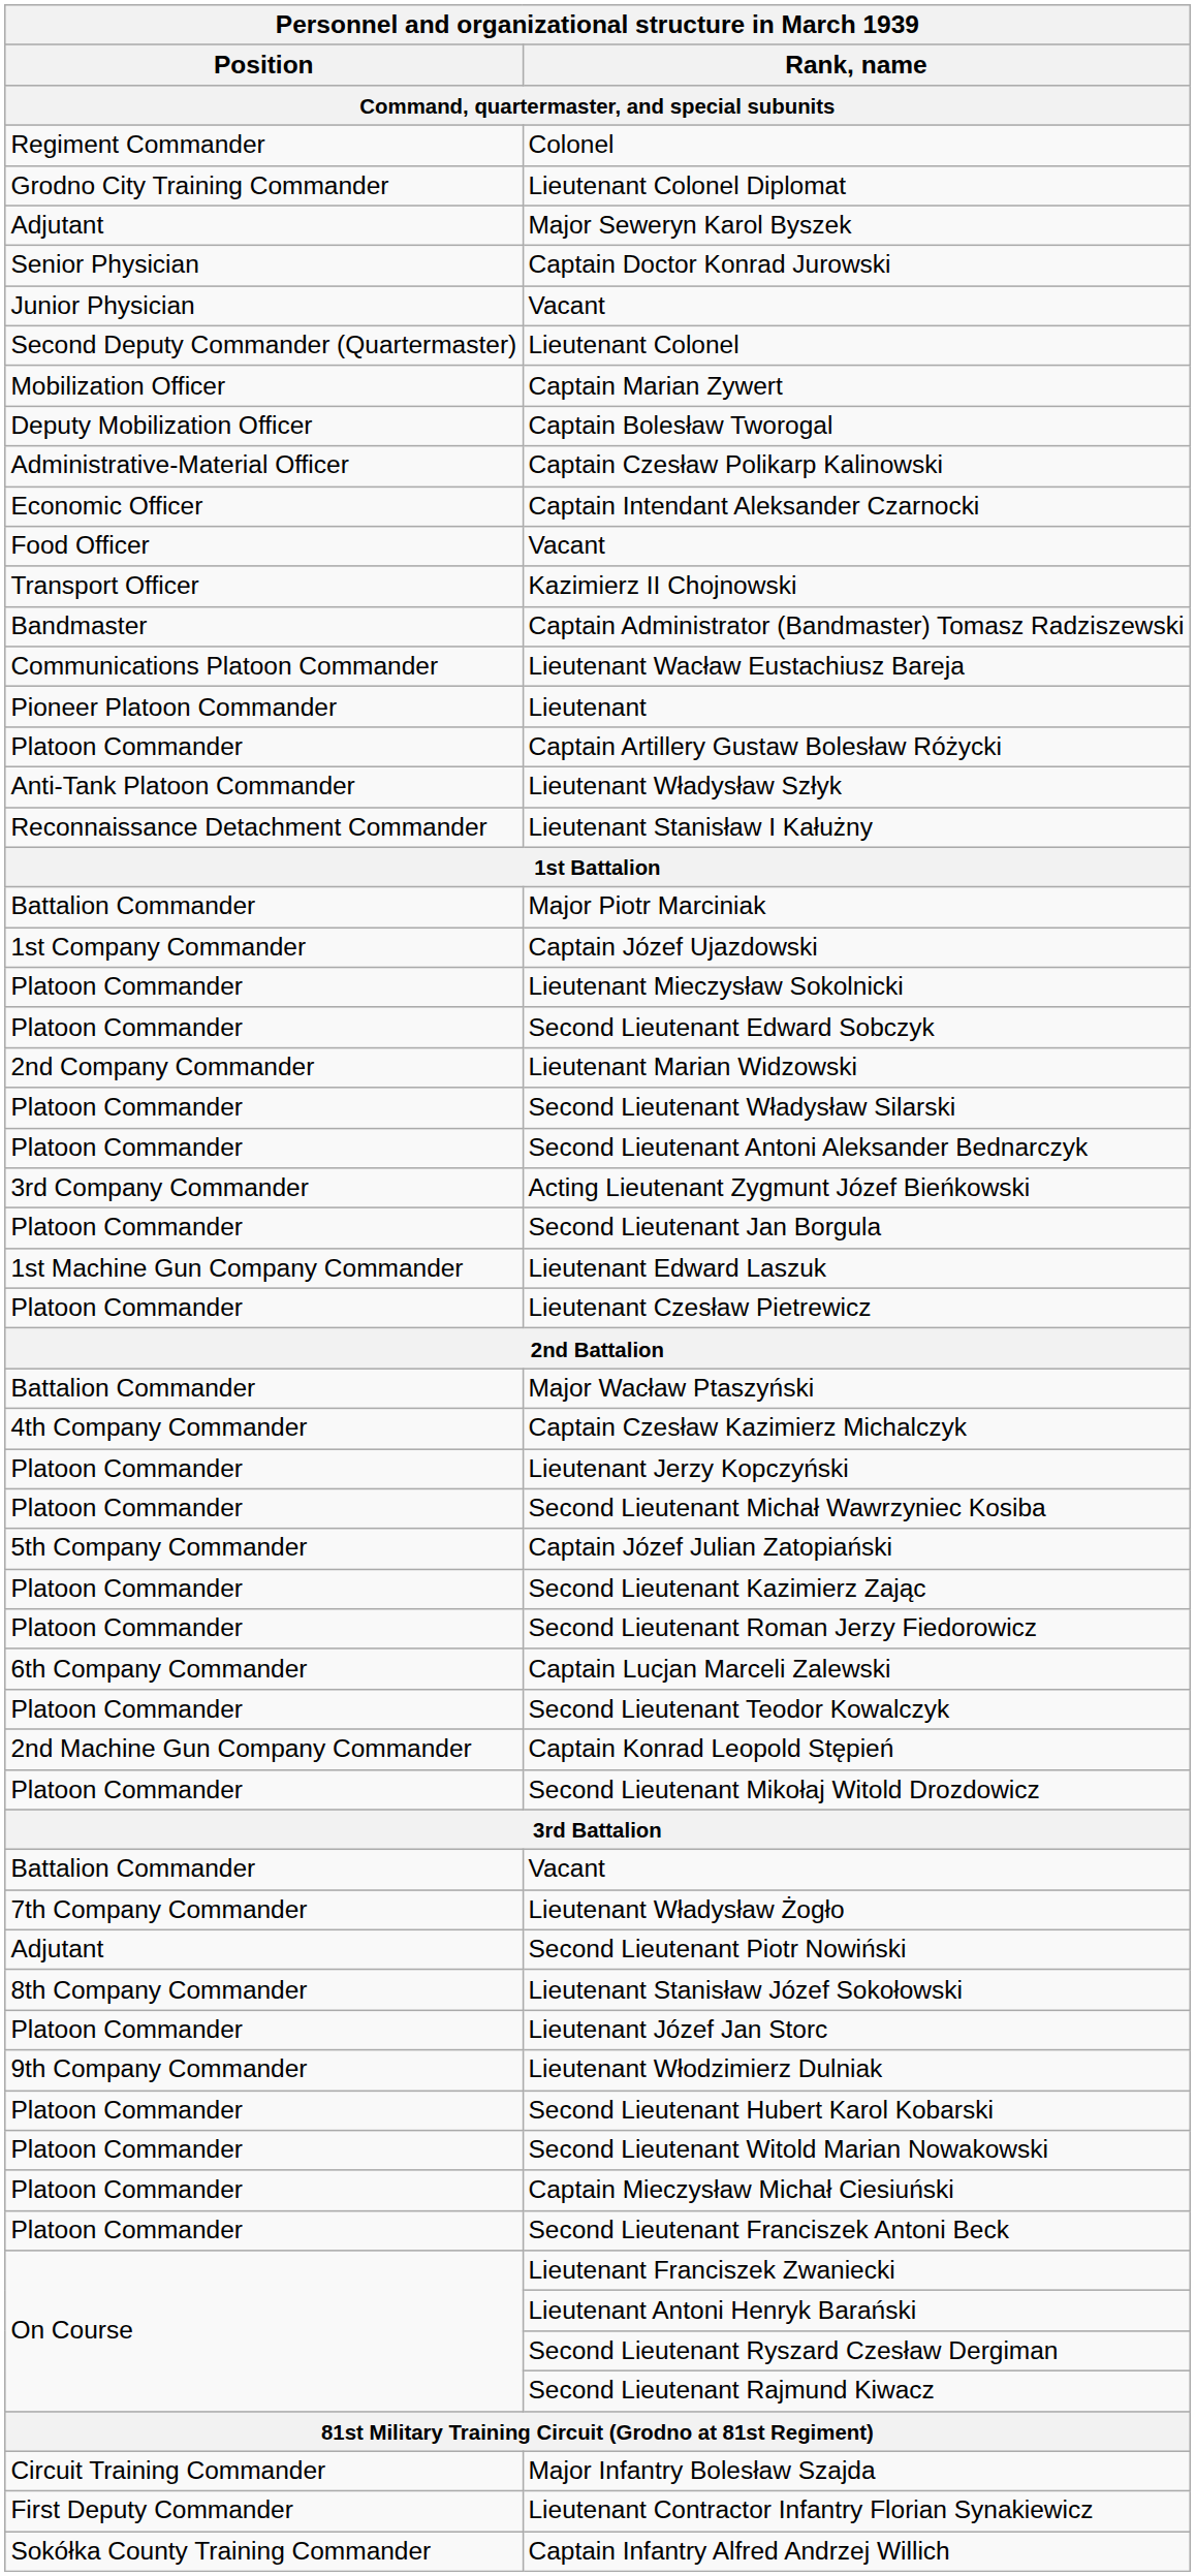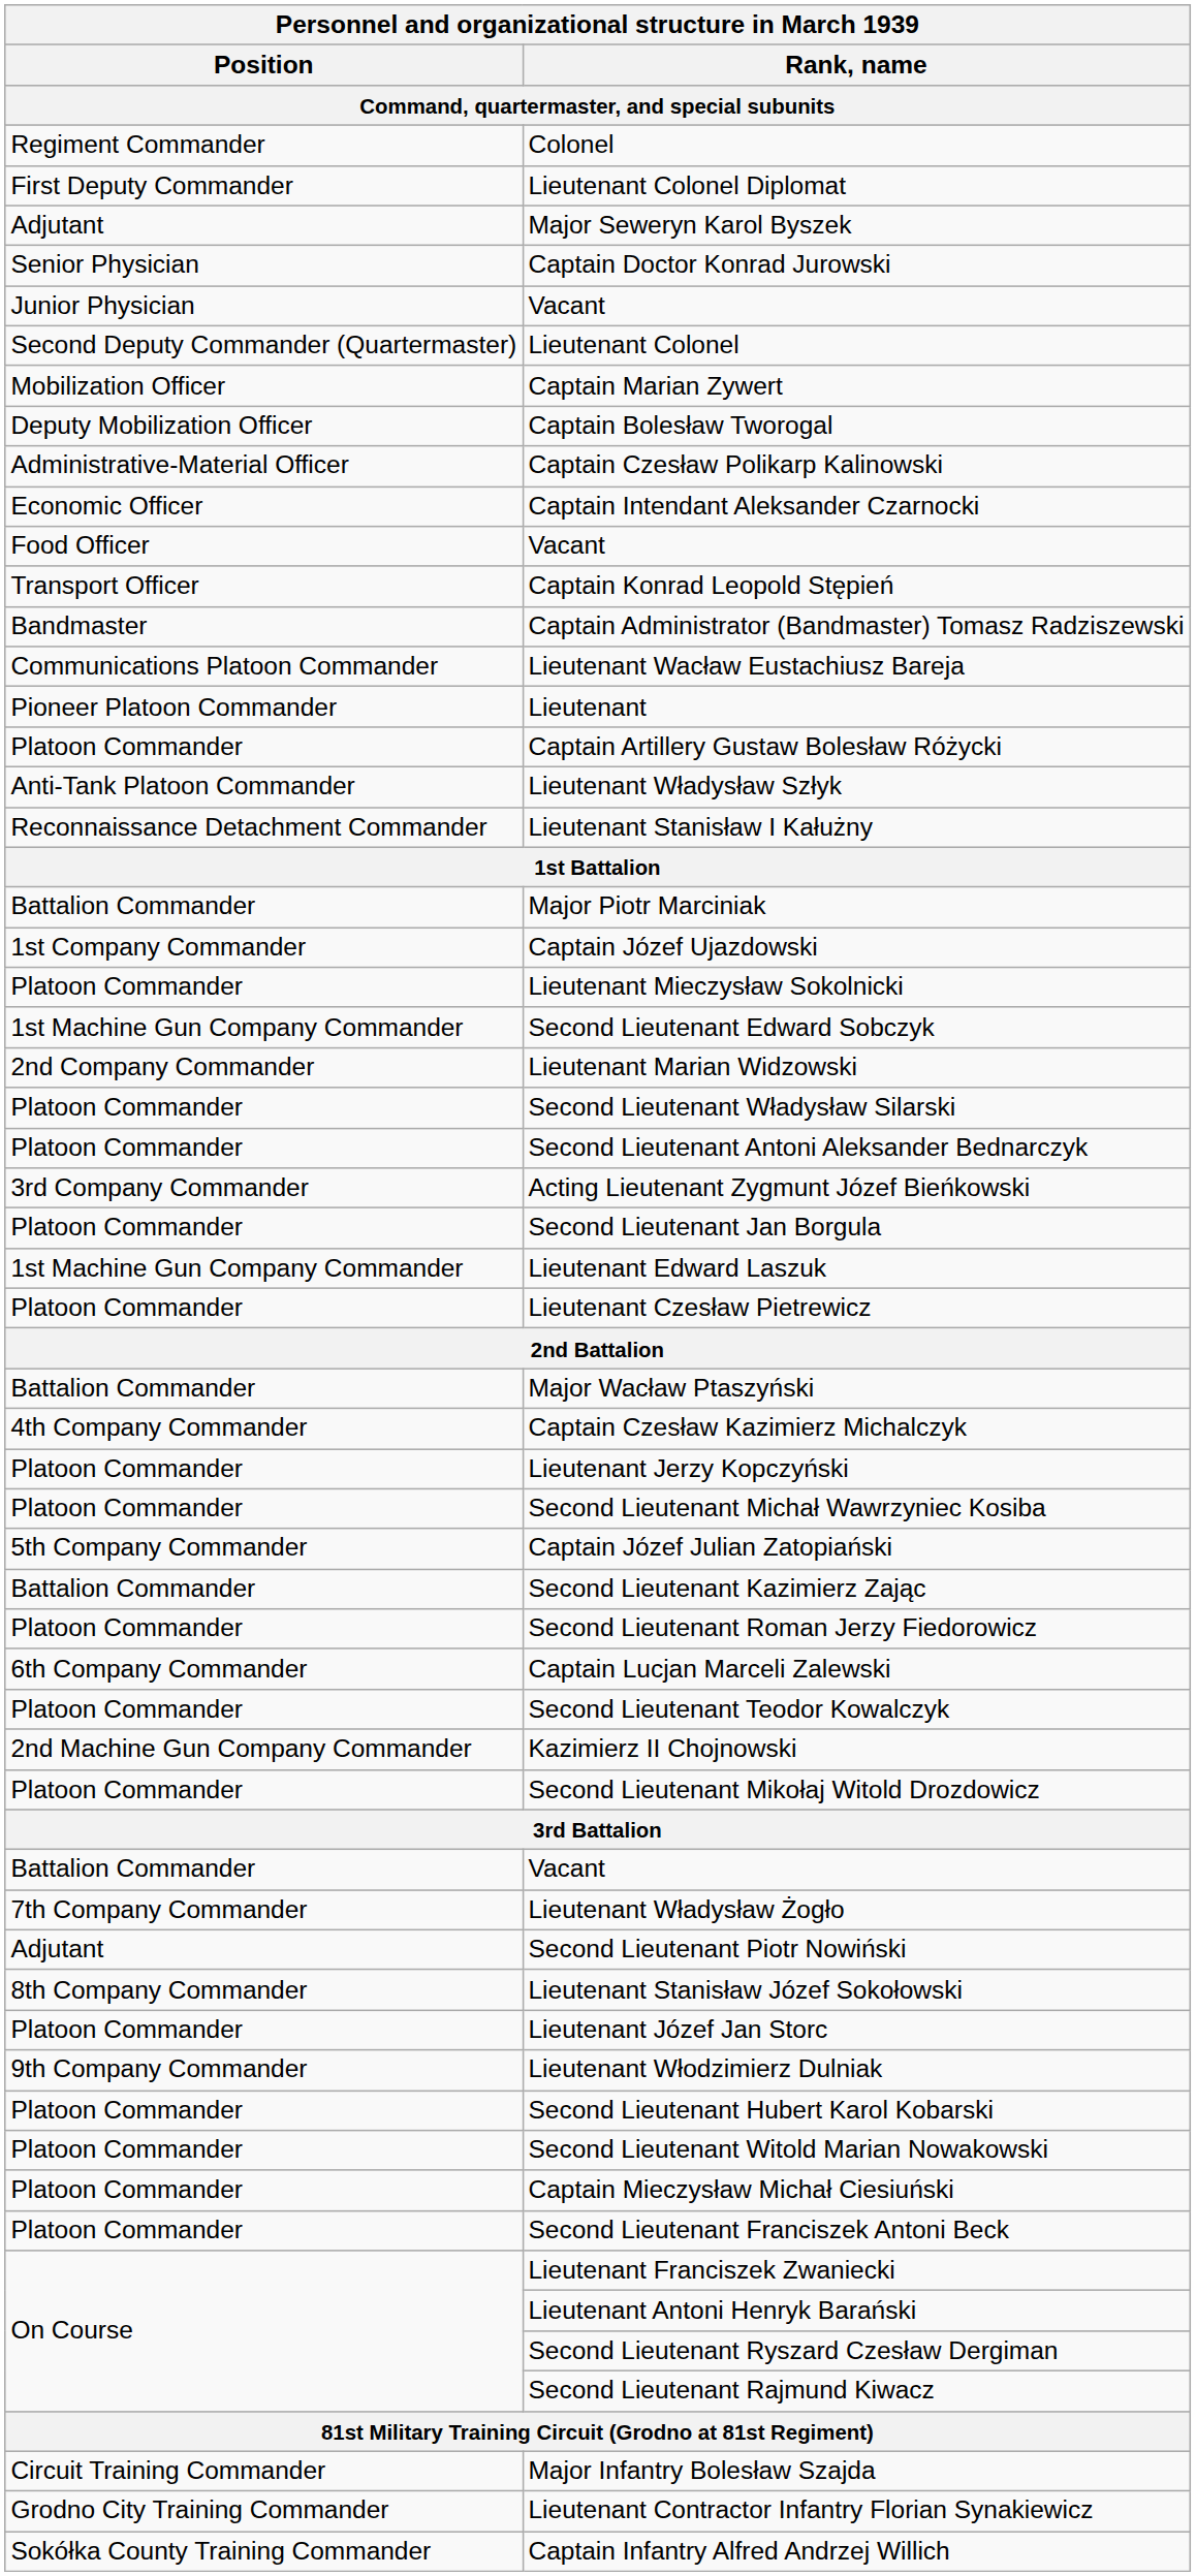row 5 | Position: Grodno City Training Commander -> First Deputy Commander
row 15 | Rank, name: Kazimierz II Chojnowski -> Captain Konrad Leopold Stępień
row 26 | Position: Platoon Commander -> 1st Machine Gun Company Commander
row 40 | Position: Platoon Commander -> Battalion Commander
row 44 | Rank, name: Captain Konrad Leopold Stępień -> Kazimierz II Chojnowski
row 63 | Position: First Deputy Commander -> Grodno City Training Commander
